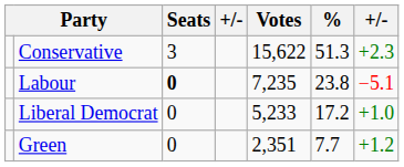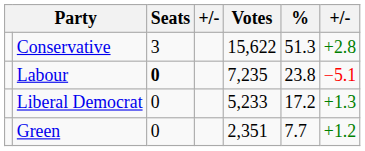Conservative | column 7: +2.3 -> +2.8
Liberal Democrat | column 7: +1.0 -> +1.3
